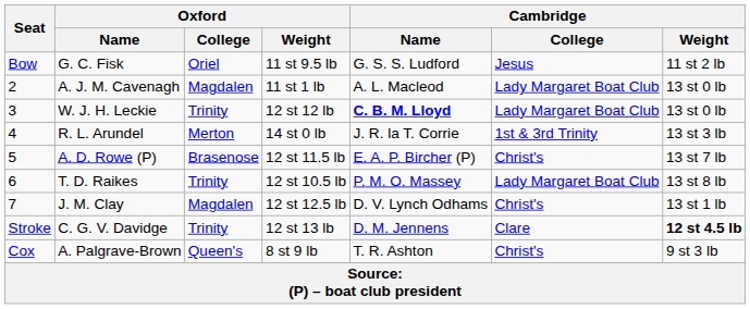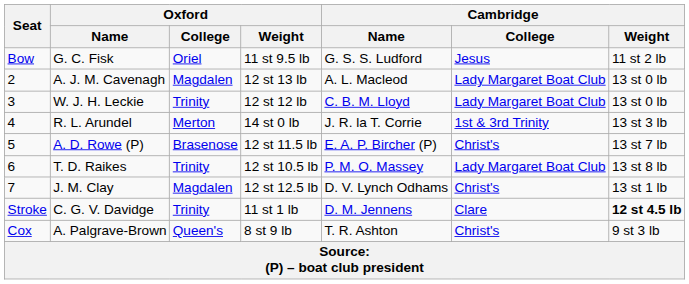A. J. M. Cavenagh | Oxford / Weight: 11 st 1 lb -> 12 st 13 lb
W. J. H. Leckie | Cambridge / Name: bold -> normal
C. G. V. Davidge | Oxford / Weight: 12 st 13 lb -> 11 st 1 lb
